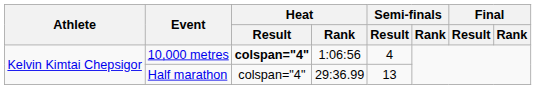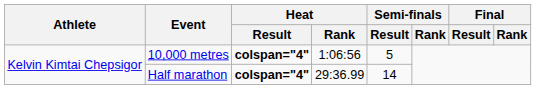10,000 metres | Semi-finals / Result: 4 -> 5
Half marathon | Heat / Result: normal -> bold
Half marathon | Semi-finals / Result: 13 -> 14
